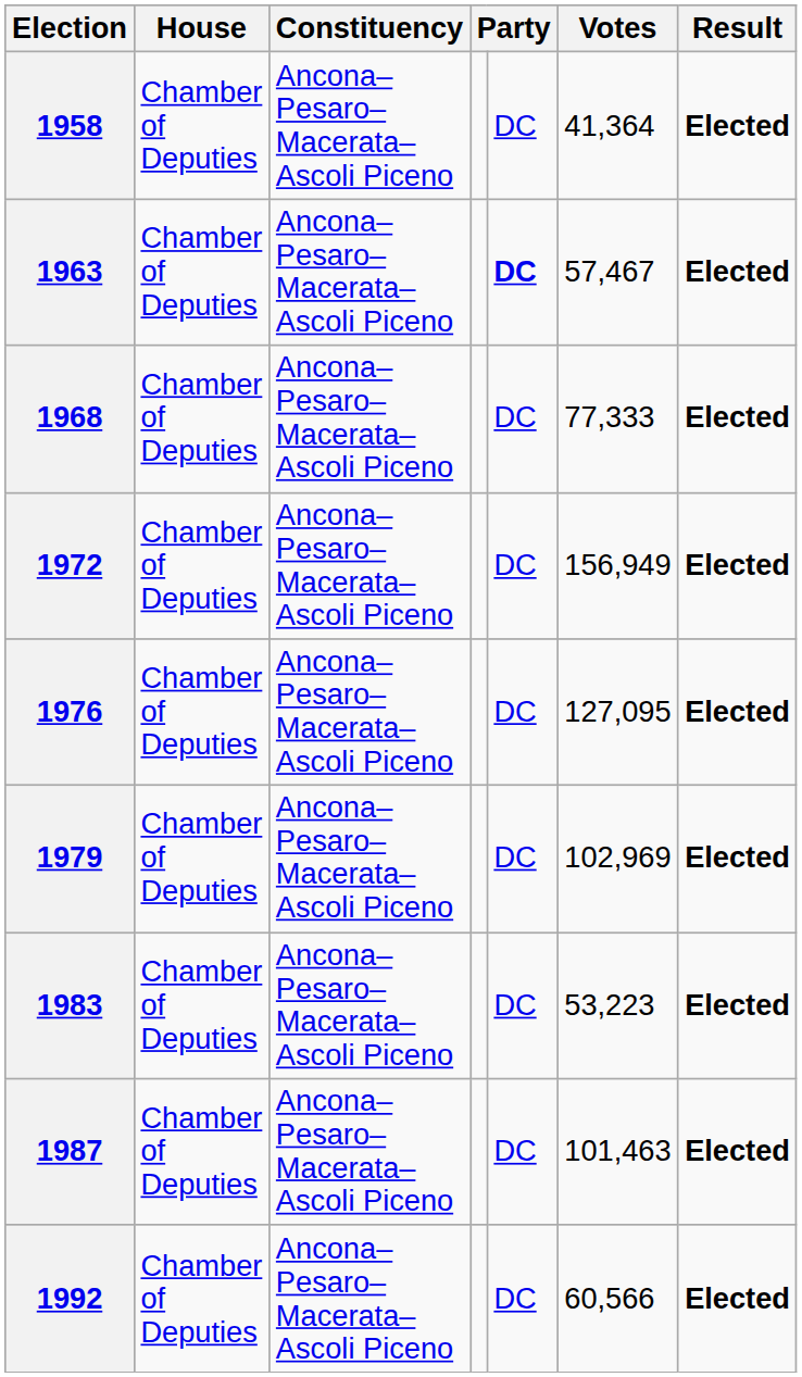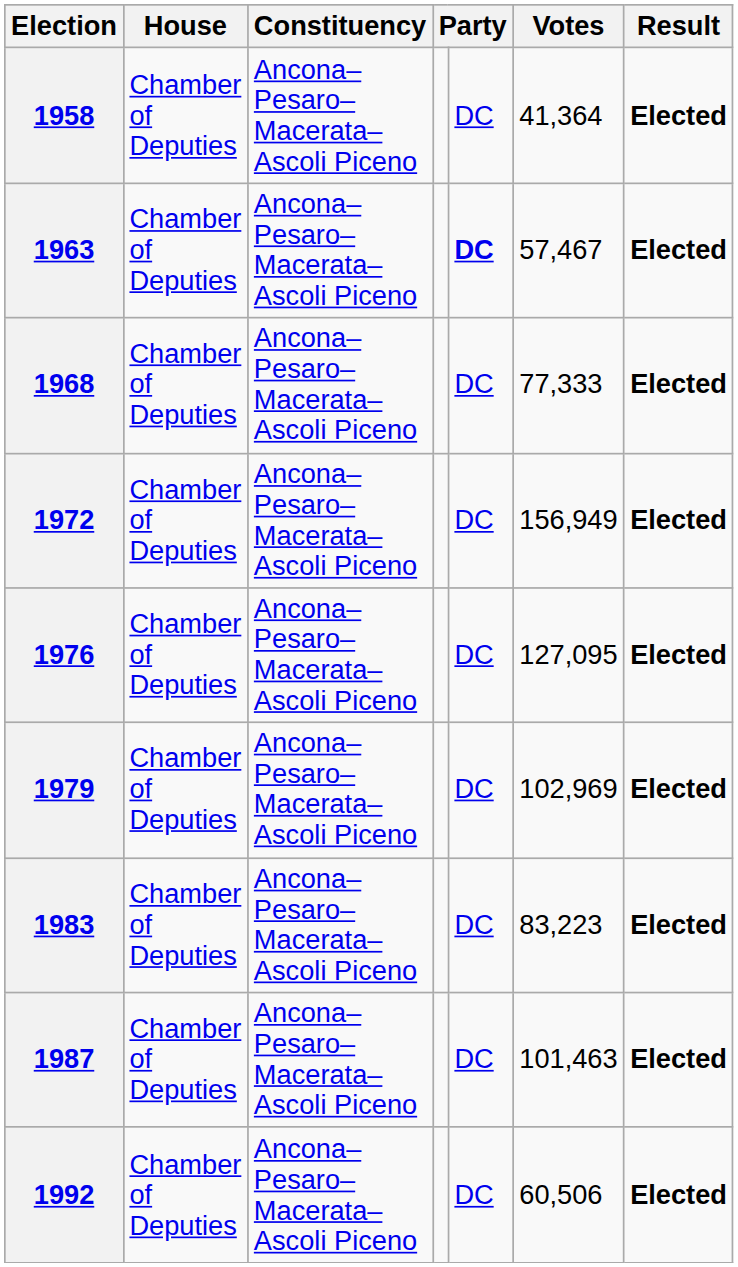1983 | Votes: 53,223 -> 83,223
1992 | Votes: 60,566 -> 60,506
